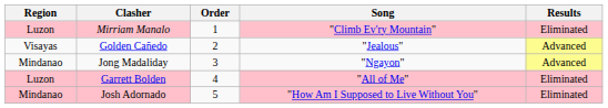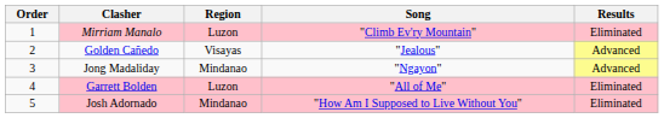columns swapped: Order <-> Region
